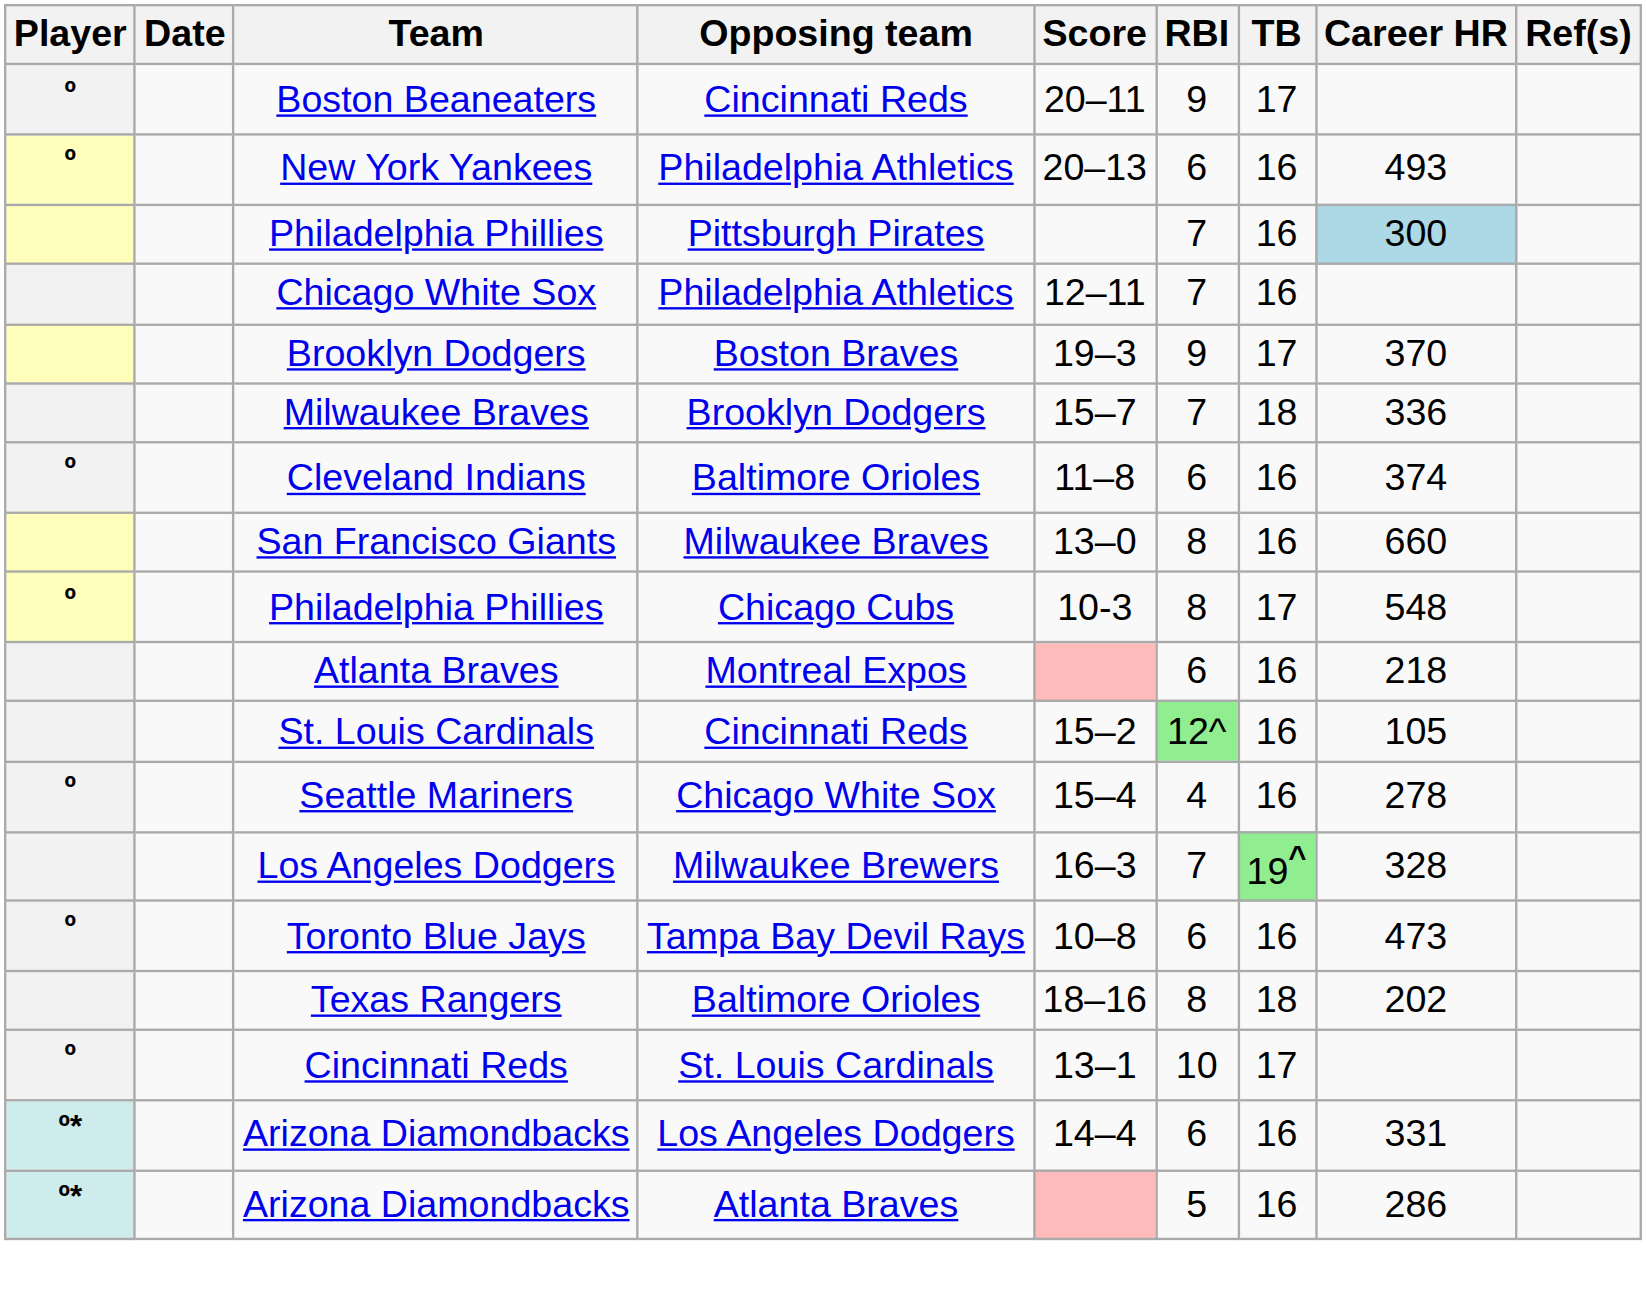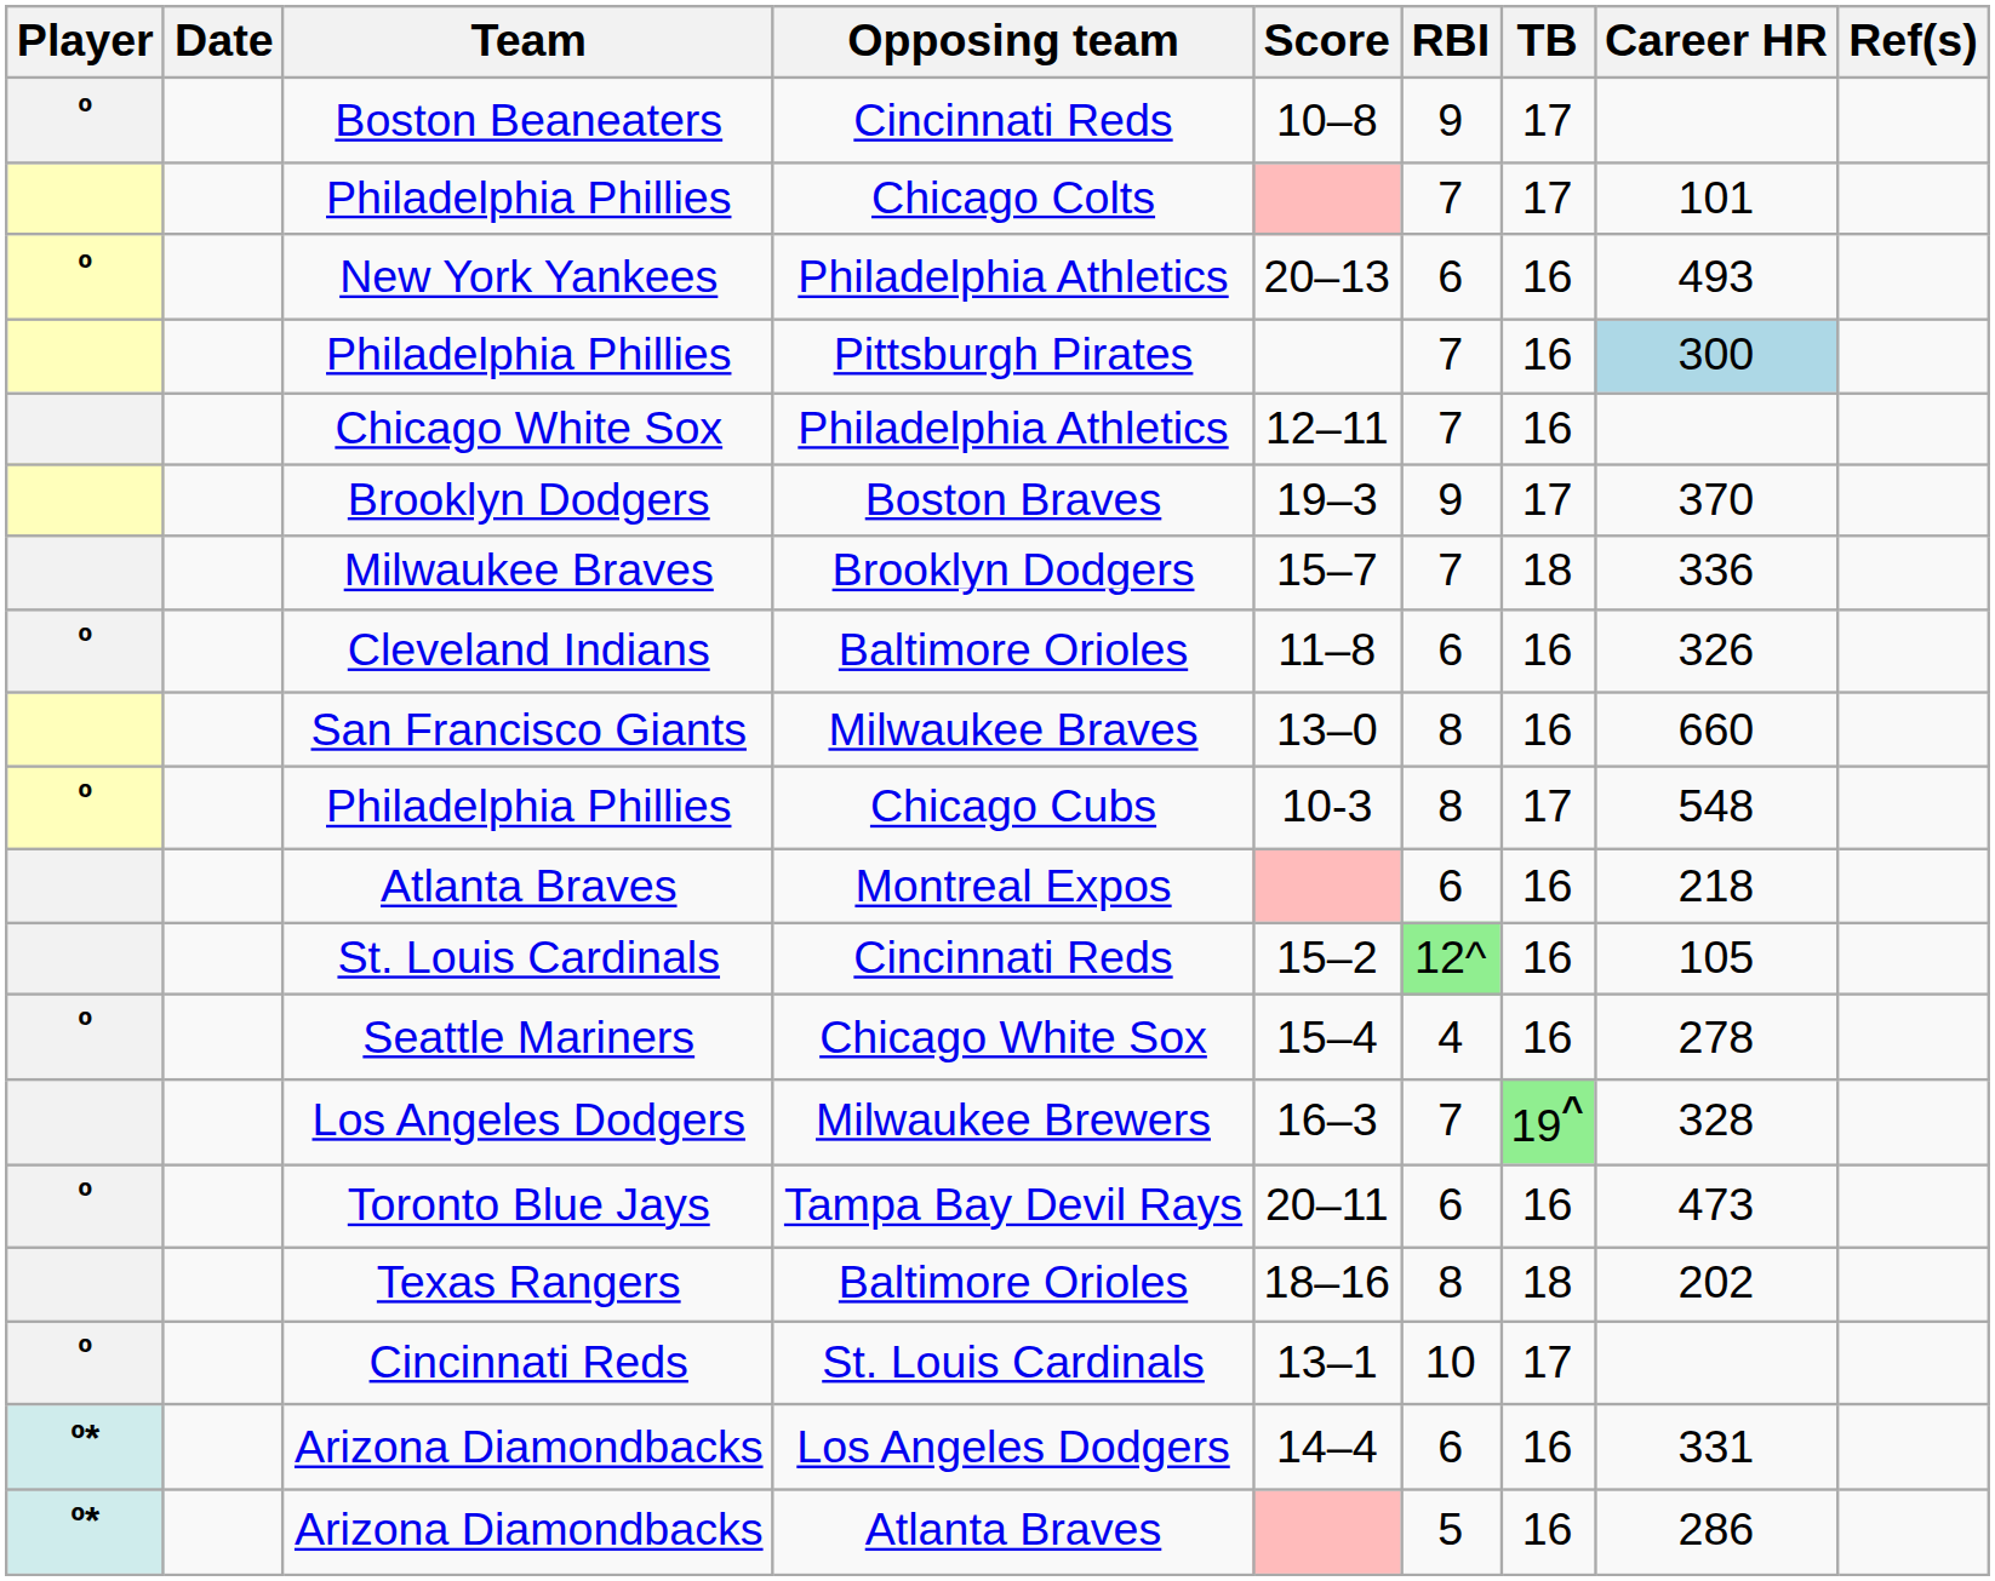Boston Beaneaters | Score: 20–11 -> 10–8
+ row: Philadelphia Phillies | Chicago Colts | 7 | 17 | 101
Cleveland Indians | Career HR: 374 -> 326
Toronto Blue Jays | Score: 10–8 -> 20–11
